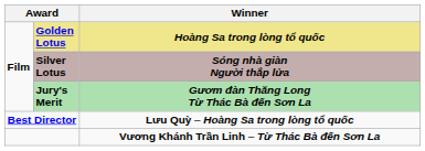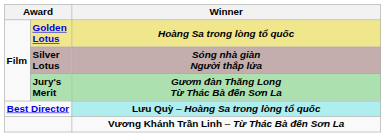Best Director | Winner: no background -> paleturquoise background
